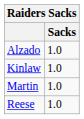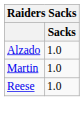- row: Kinlaw | 1.0
